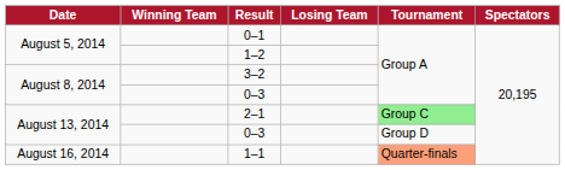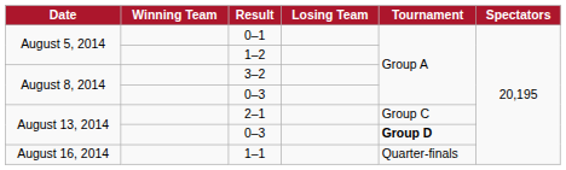2–1 | Tournament: lightgreen background -> no background
August 13, 2014 / 0–3 | Tournament: normal -> bold
1–1 | Tournament: lightsalmon background -> no background
